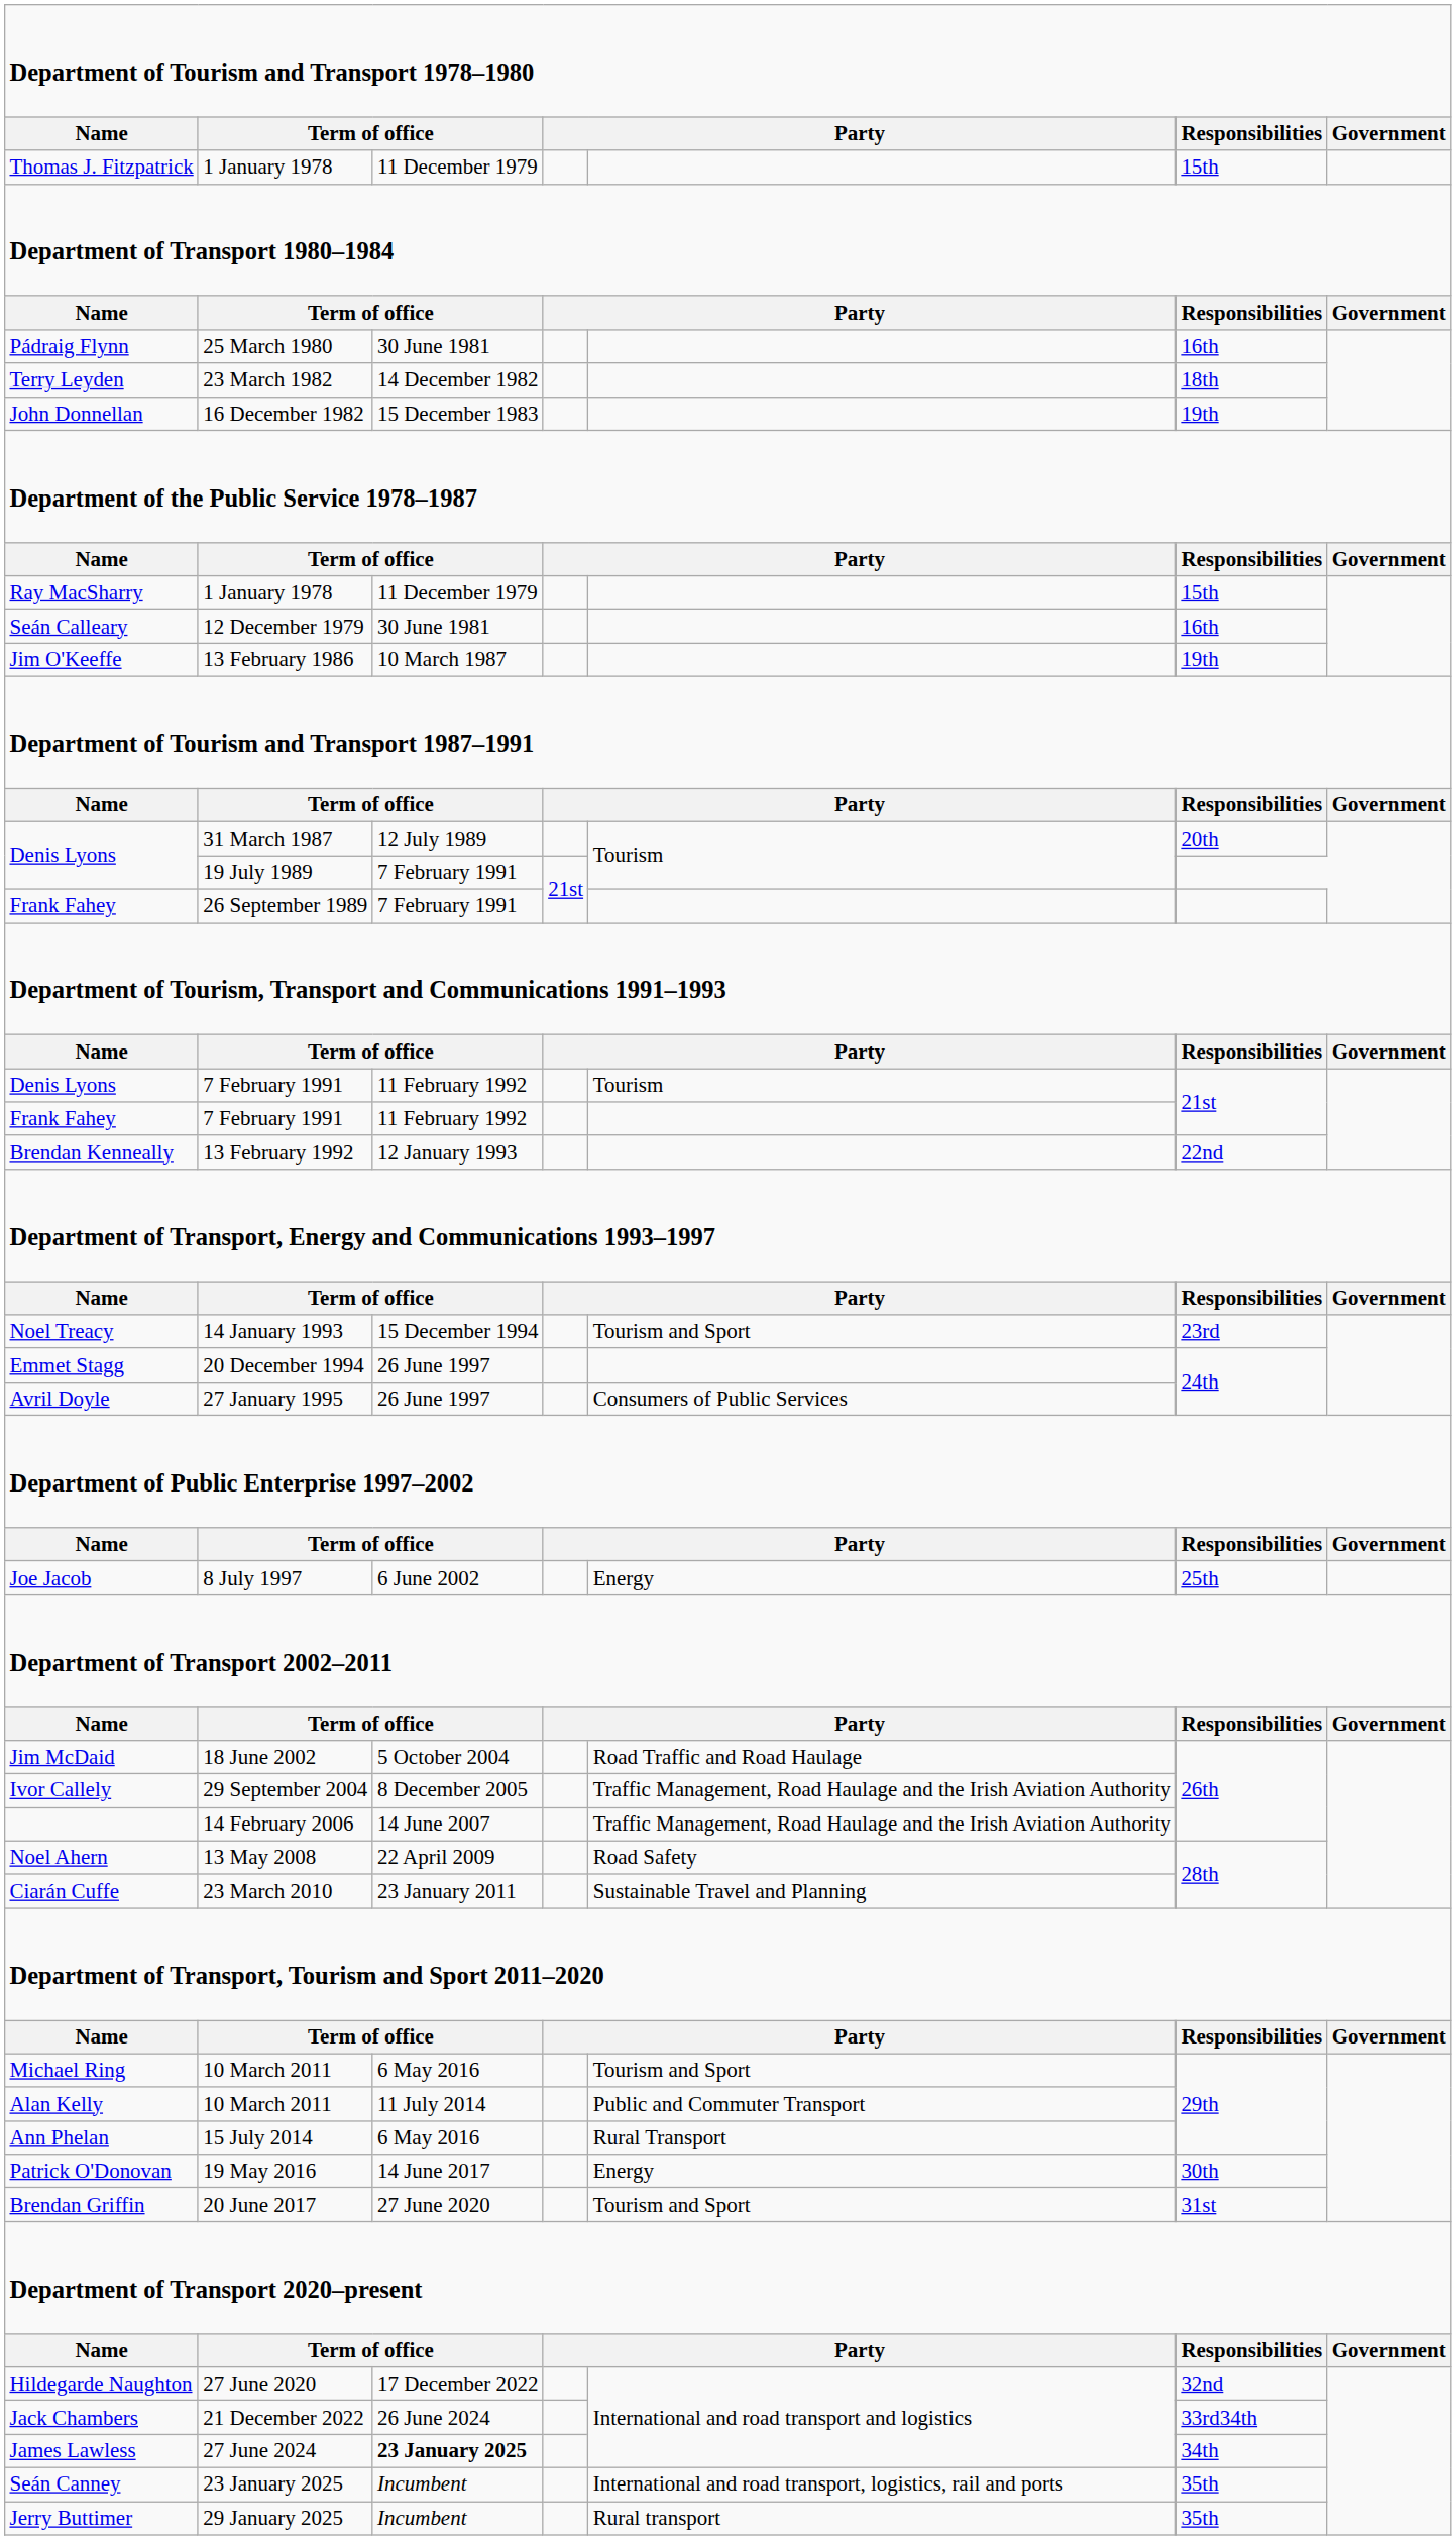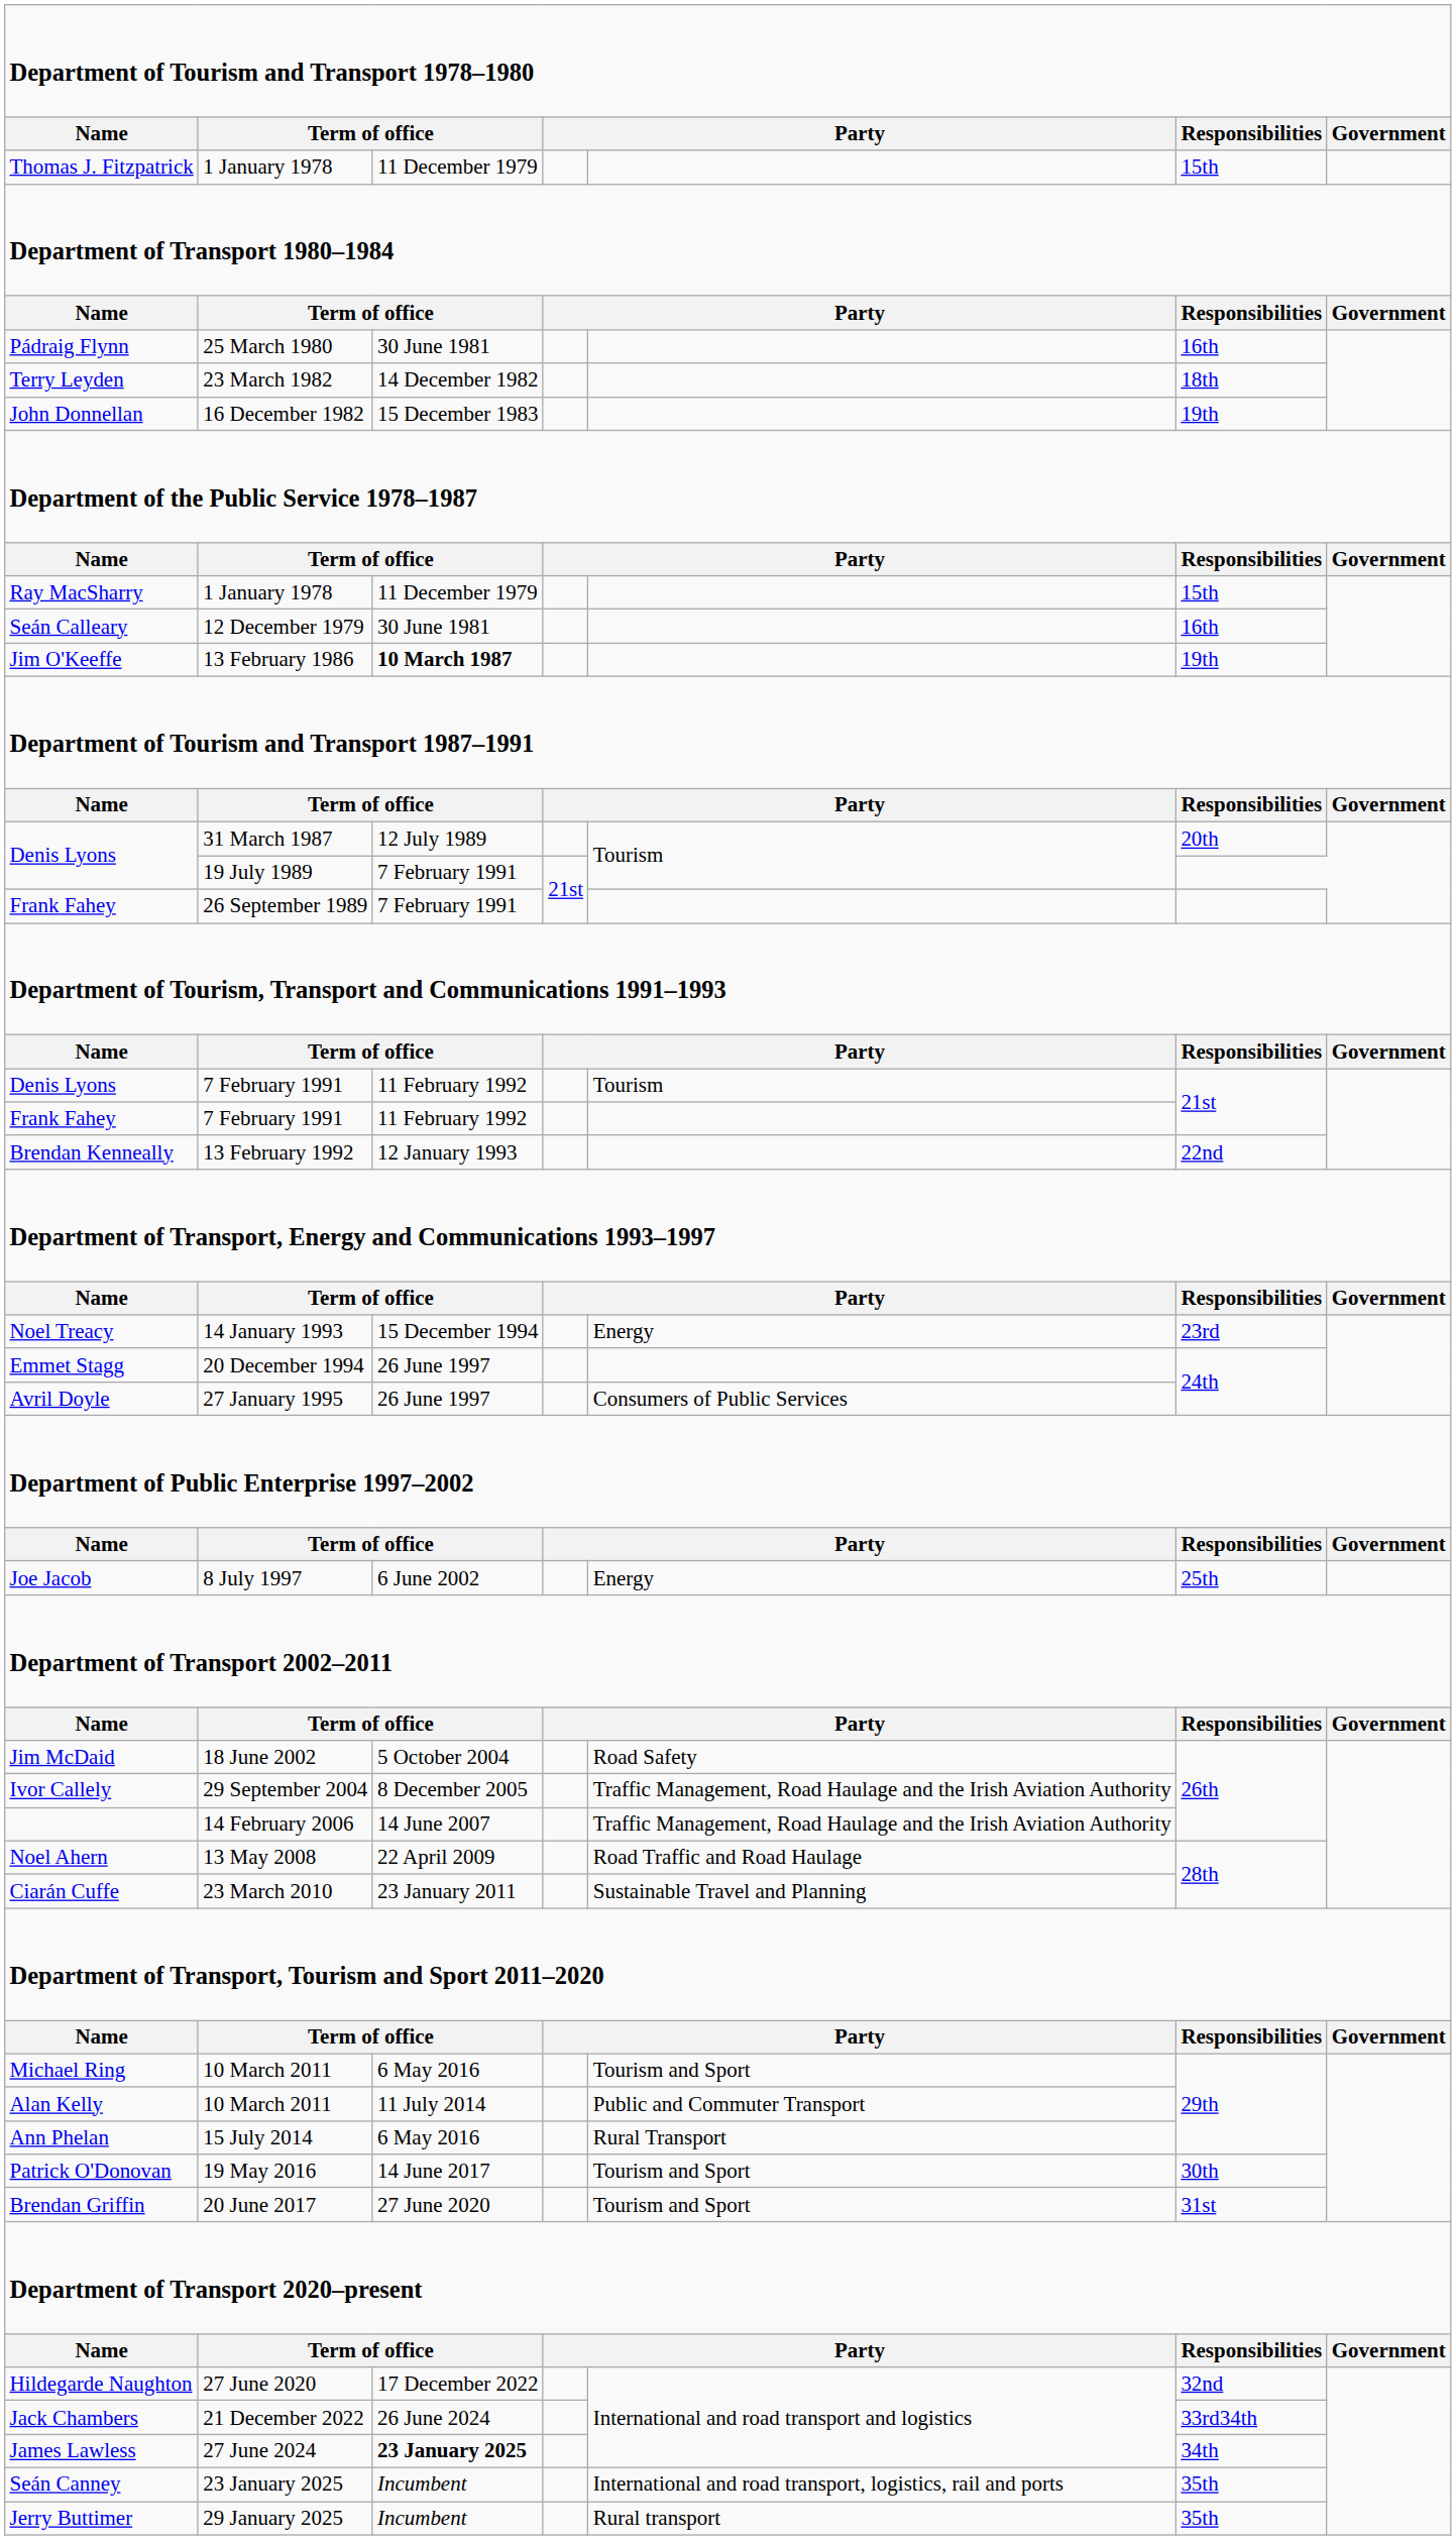Jim O'Keeffe | column 3: normal -> bold
Noel Treacy | column 5: Tourism and Sport -> Energy
Jim McDaid | column 5: Road Traffic and Road Haulage -> Road Safety
Noel Ahern | column 5: Road Safety -> Road Traffic and Road Haulage
Patrick O'Donovan | column 5: Energy -> Tourism and Sport
